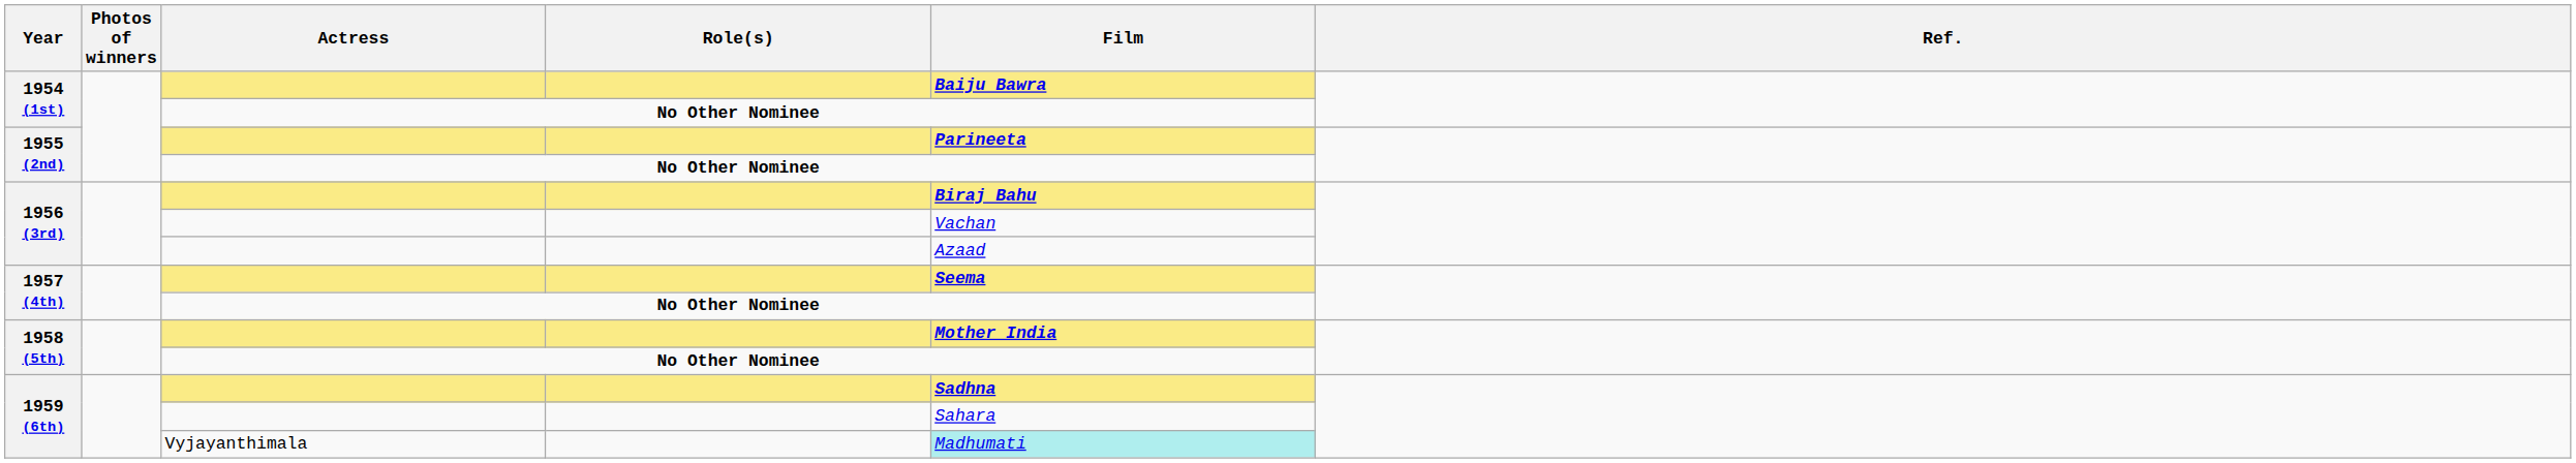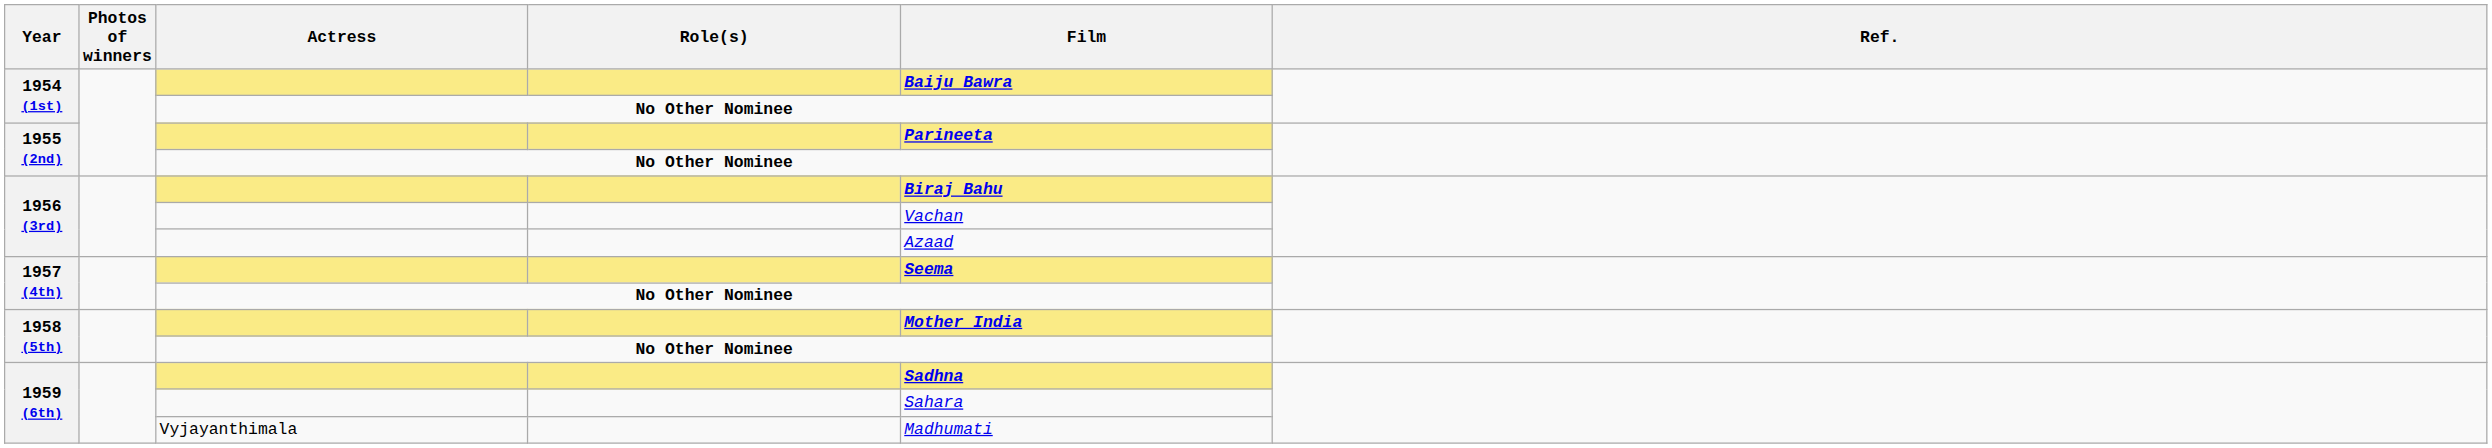1959 (6th) / Vyjayanthimala | Film: paleturquoise background -> no background
